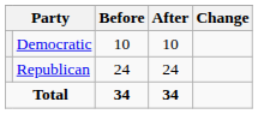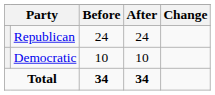rows swapped: Republican <-> Democratic
